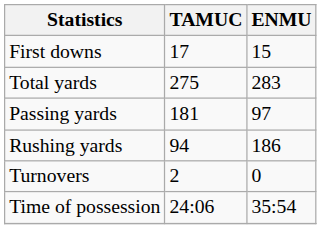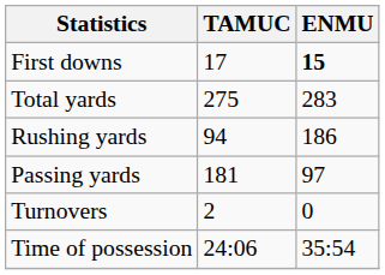First downs | ENMU: normal -> bold
rows swapped: Rushing yards <-> Passing yards
